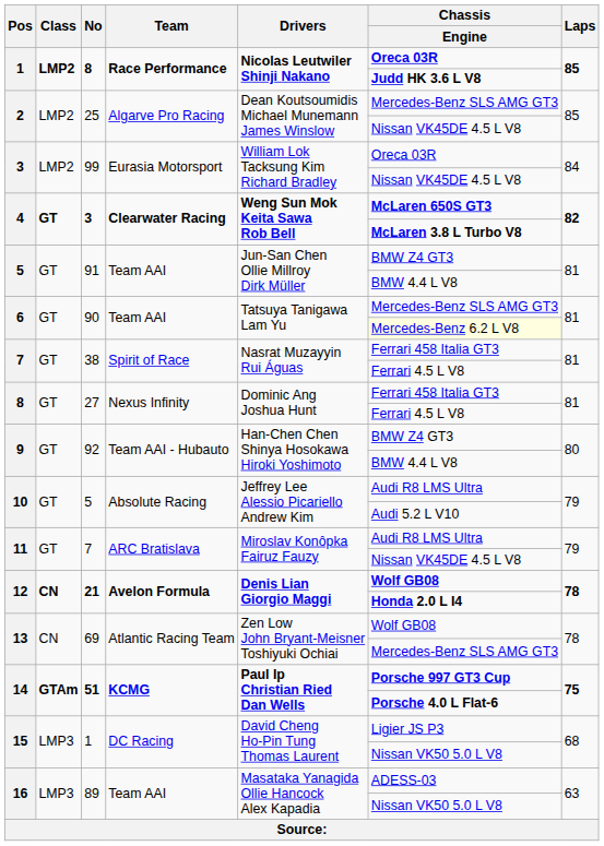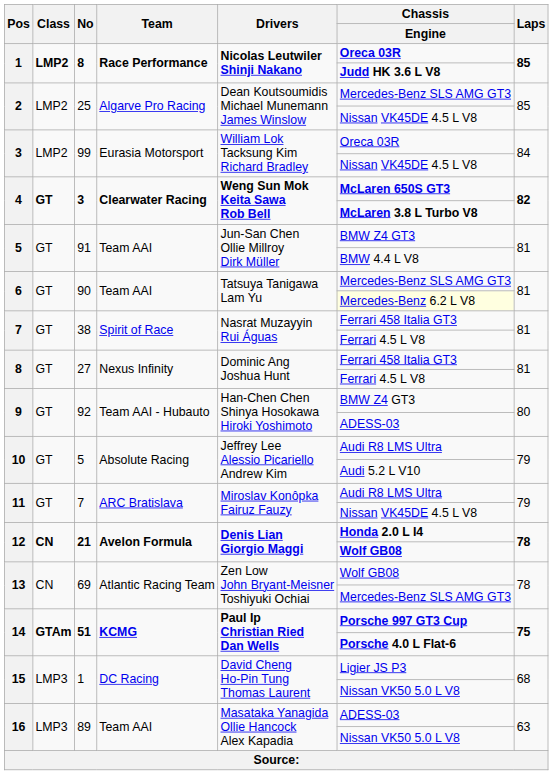row 20 | Chassis / Engine: BMW 4.4 L V8 -> ADESS-03
row 25 | Chassis / Engine: Wolf GB08 -> Honda 2.0 L I4
row 26 | Chassis / Engine: Honda 2.0 L I4 -> Wolf GB08
